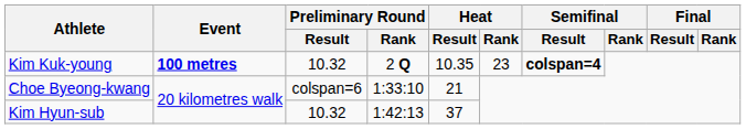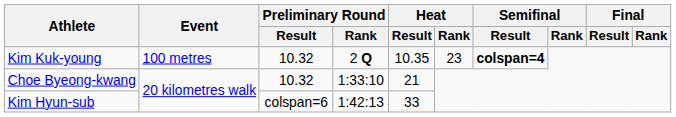Kim Kuk-young | Event: bold -> normal
Choe Byeong-kwang | Preliminary Round / Result: colspan=6 -> 10.32
Kim Hyun-sub | Preliminary Round / Result: 10.32 -> colspan=6
Kim Hyun-sub | Heat / Result: 37 -> 33
